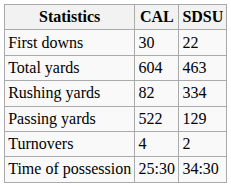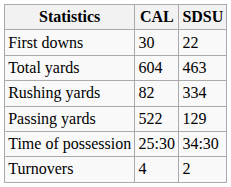rows swapped: Turnovers <-> Time of possession
